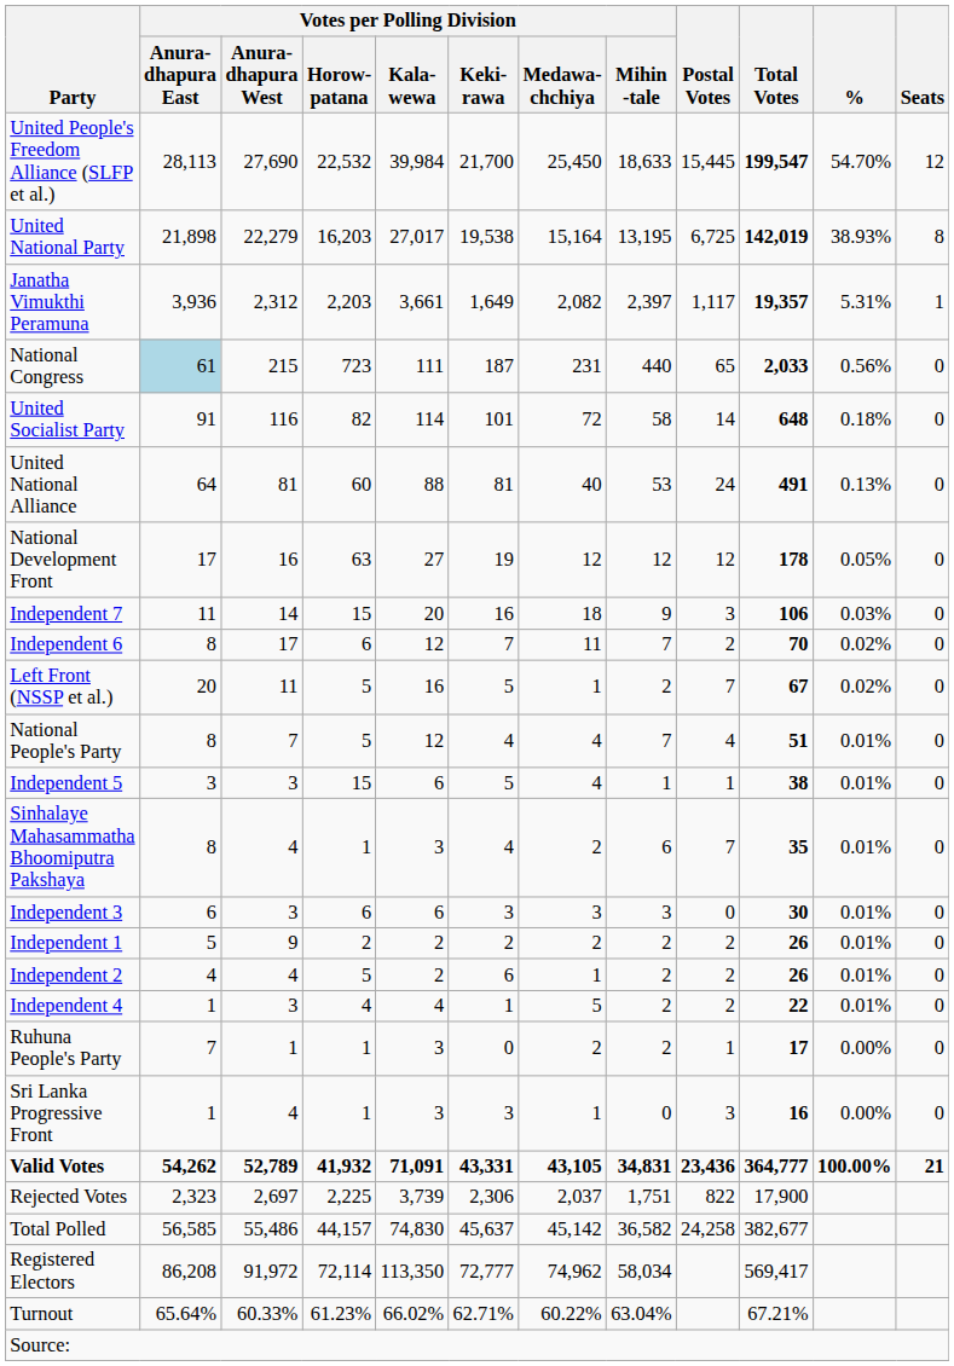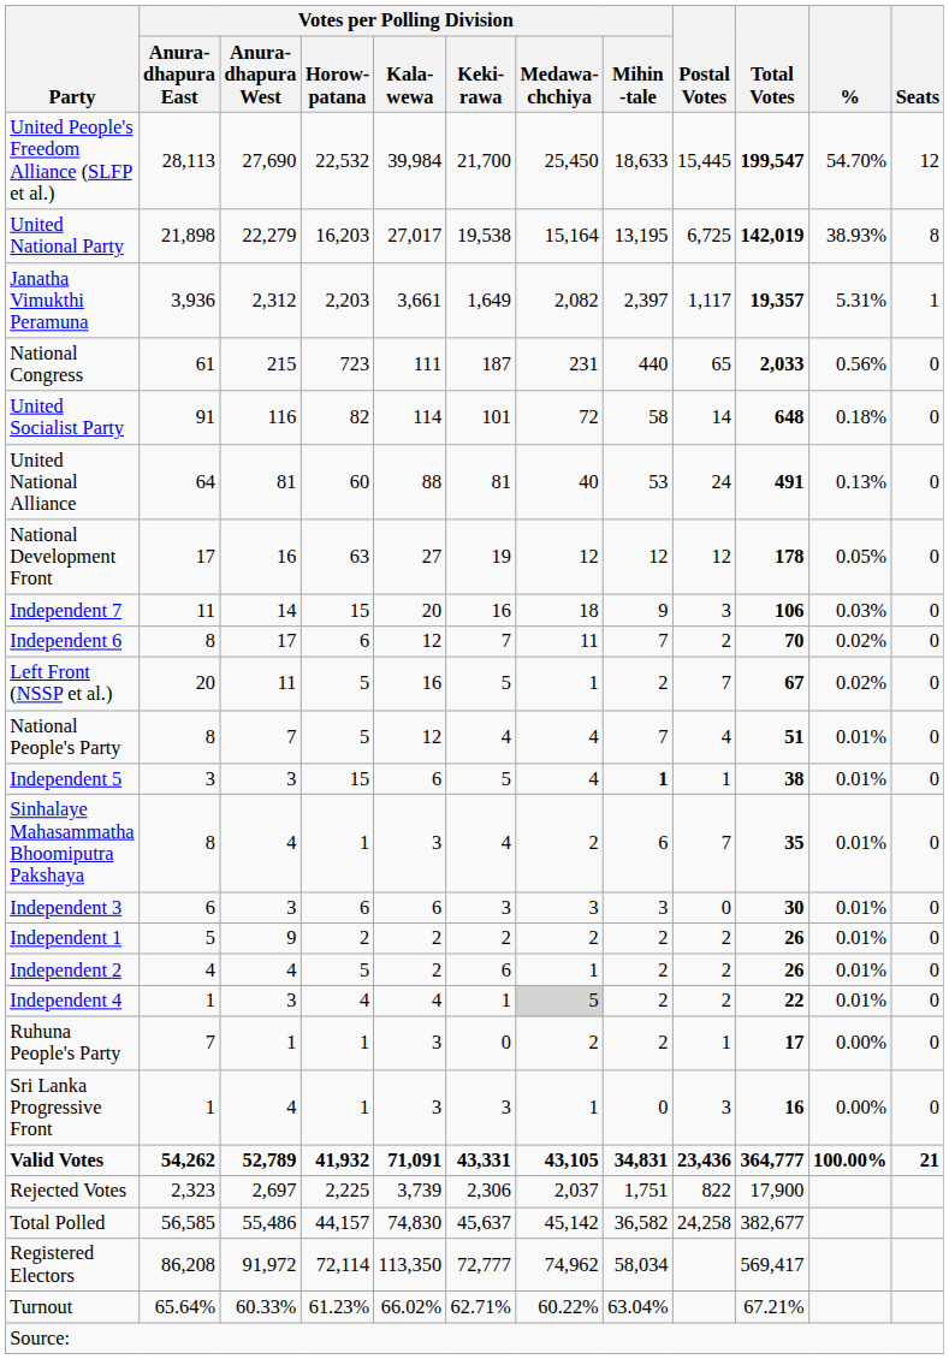National Congress | Votes per Polling Division / Anura- dhapura East: lightblue background -> no background
Independent 5 | Votes per Polling Division / Mihin -tale: normal -> bold
Independent 4 | Votes per Polling Division / Medawa- chchiya: no background -> lightgrey background
